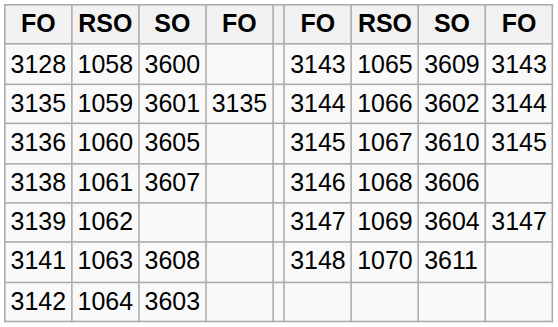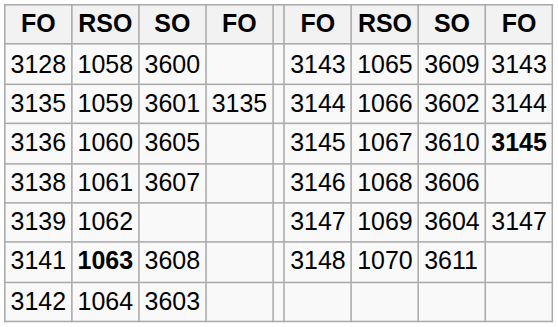3136 | column 9: normal -> bold
3141 | column 2: normal -> bold
